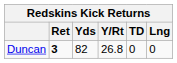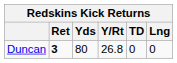Duncan | Yds: 82 -> 80
